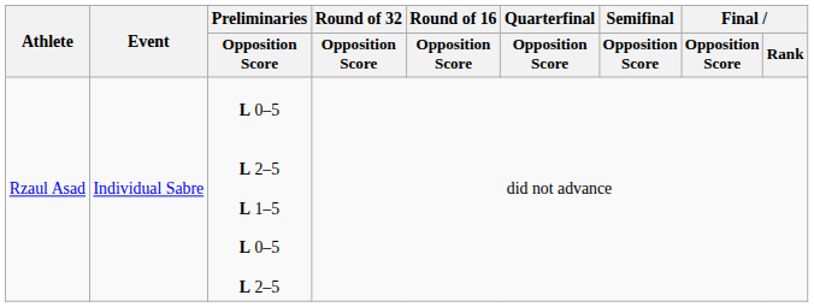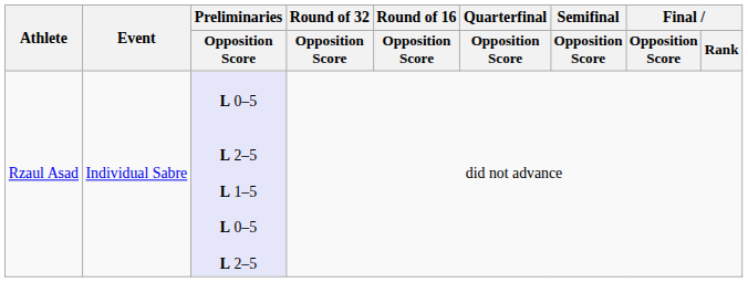Rzaul Asad | Preliminaries / Opposition Score: no background -> lavender background
